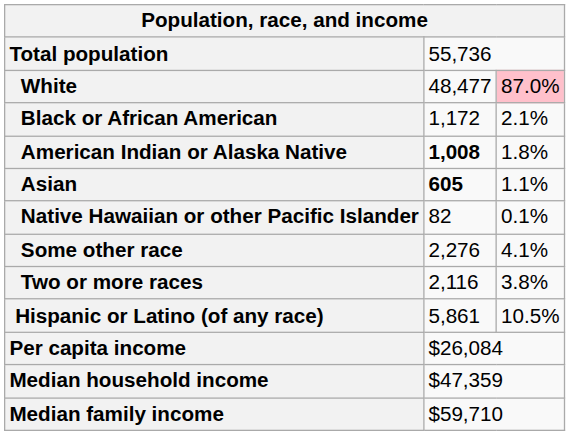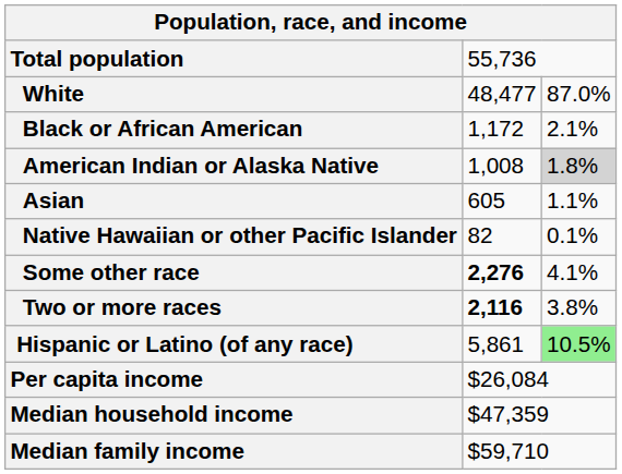White | column 3: pink background -> no background
American Indian or Alaska Native | column 2: bold -> normal
American Indian or Alaska Native | column 3: no background -> lightgrey background
Asian | column 2: bold -> normal
Some other race | column 2: normal -> bold
Two or more races | column 2: normal -> bold
Hispanic or Latino (of any race) | column 3: no background -> lightgreen background
